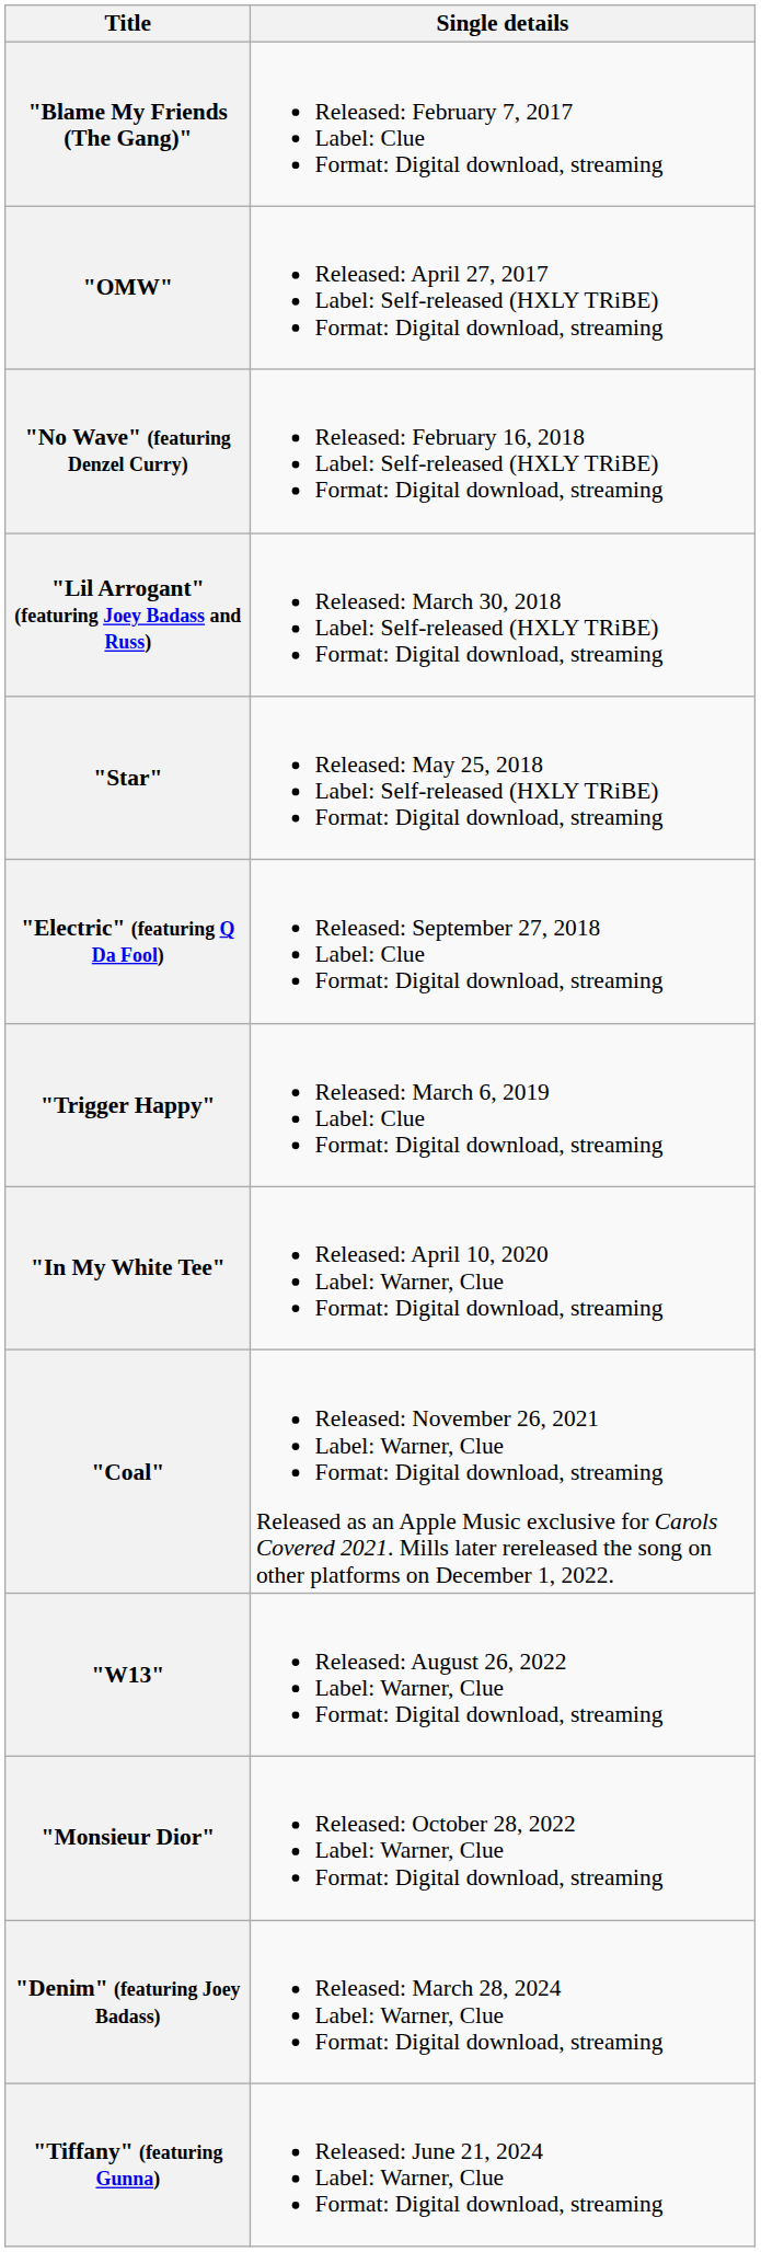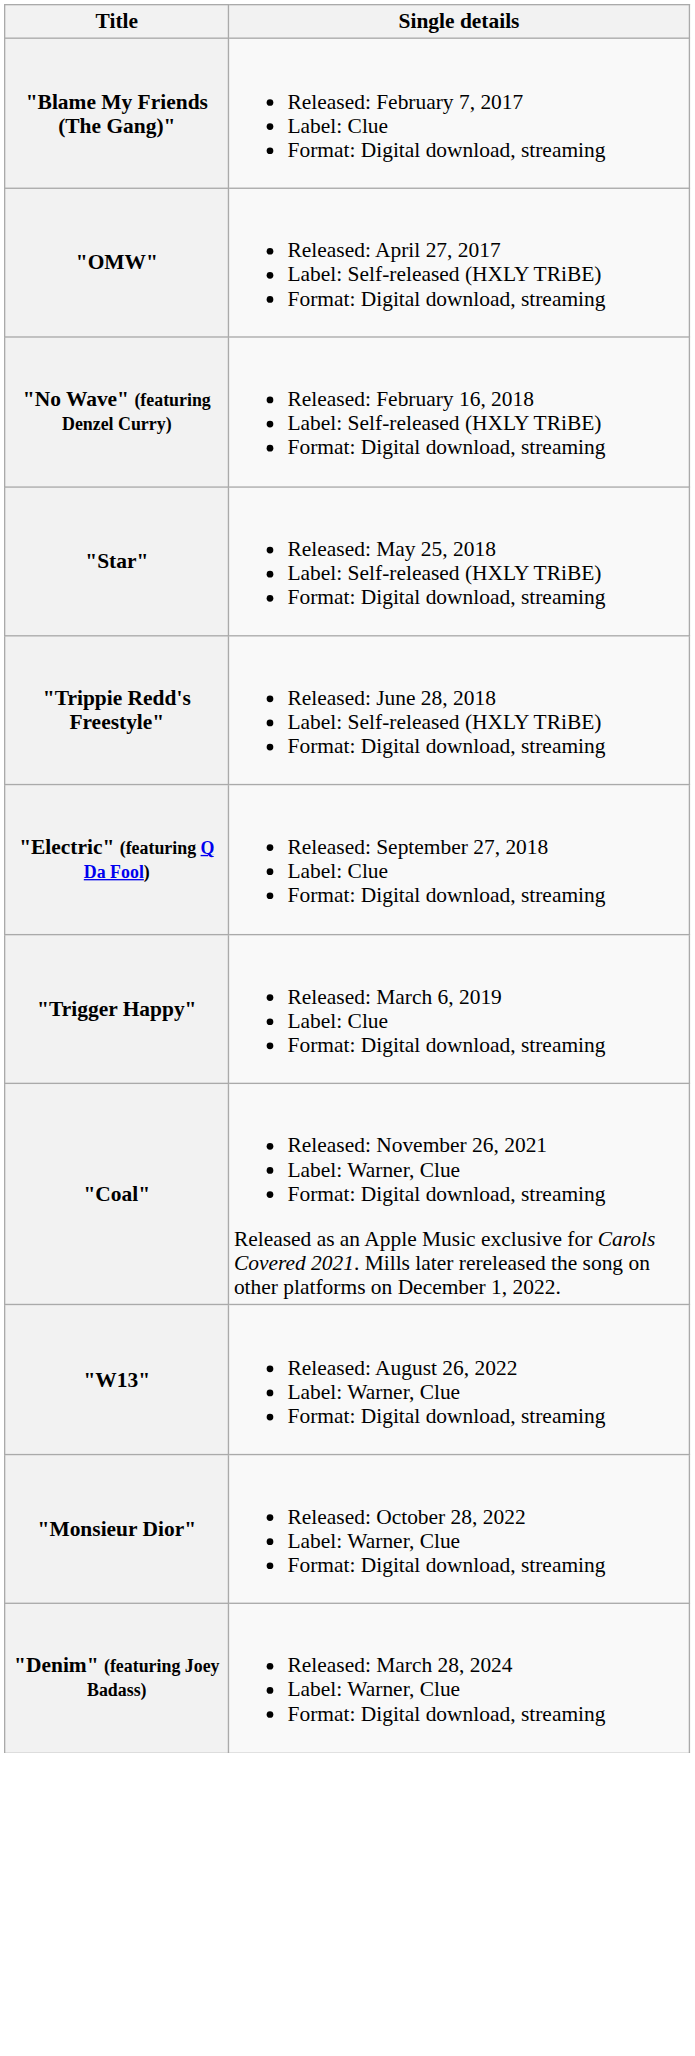- row: "Lil Arrogant" (featuring Joey Badass and Russ) | Released: March 30, 2018 Label: Self-released (HXLY TRiBE) Format: Digital download, streaming
+ row: "Trippie Redd's Freestyle" | Released: June 28, 2018 Label: Self-released (HXLY TRiBE) Format: Digital download, streaming
- row: "In My White Tee" | Released: April 10, 2020 Label: Warner, Clue Format: Digital download, streaming
- row: "Tiffany" (featuring Gunna) | Released: June 21, 2024 Label: Warner, Clue Format: Digital download, streaming
